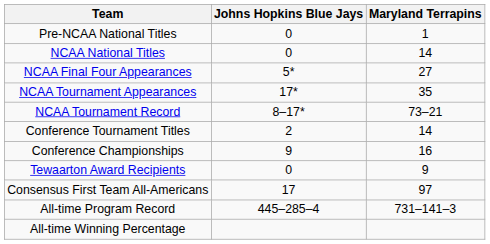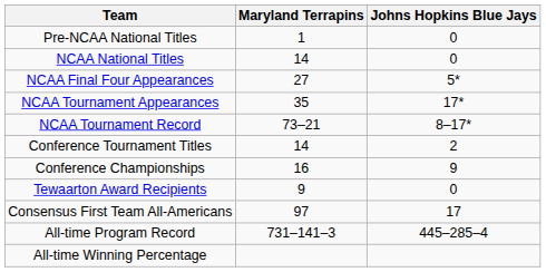columns swapped: Johns Hopkins Blue Jays <-> Maryland Terrapins
